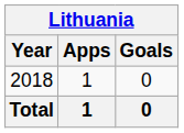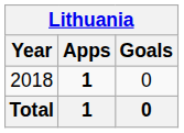2018 | Apps: normal -> bold
